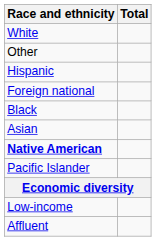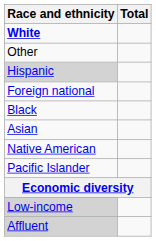White | Race and ethnicity: normal -> bold
Hispanic | Race and ethnicity: no background -> lightgrey background
Native American | Race and ethnicity: bold -> normal
Low-income | Race and ethnicity: no background -> lightgrey background
Affluent | Race and ethnicity: no background -> lightgrey background
